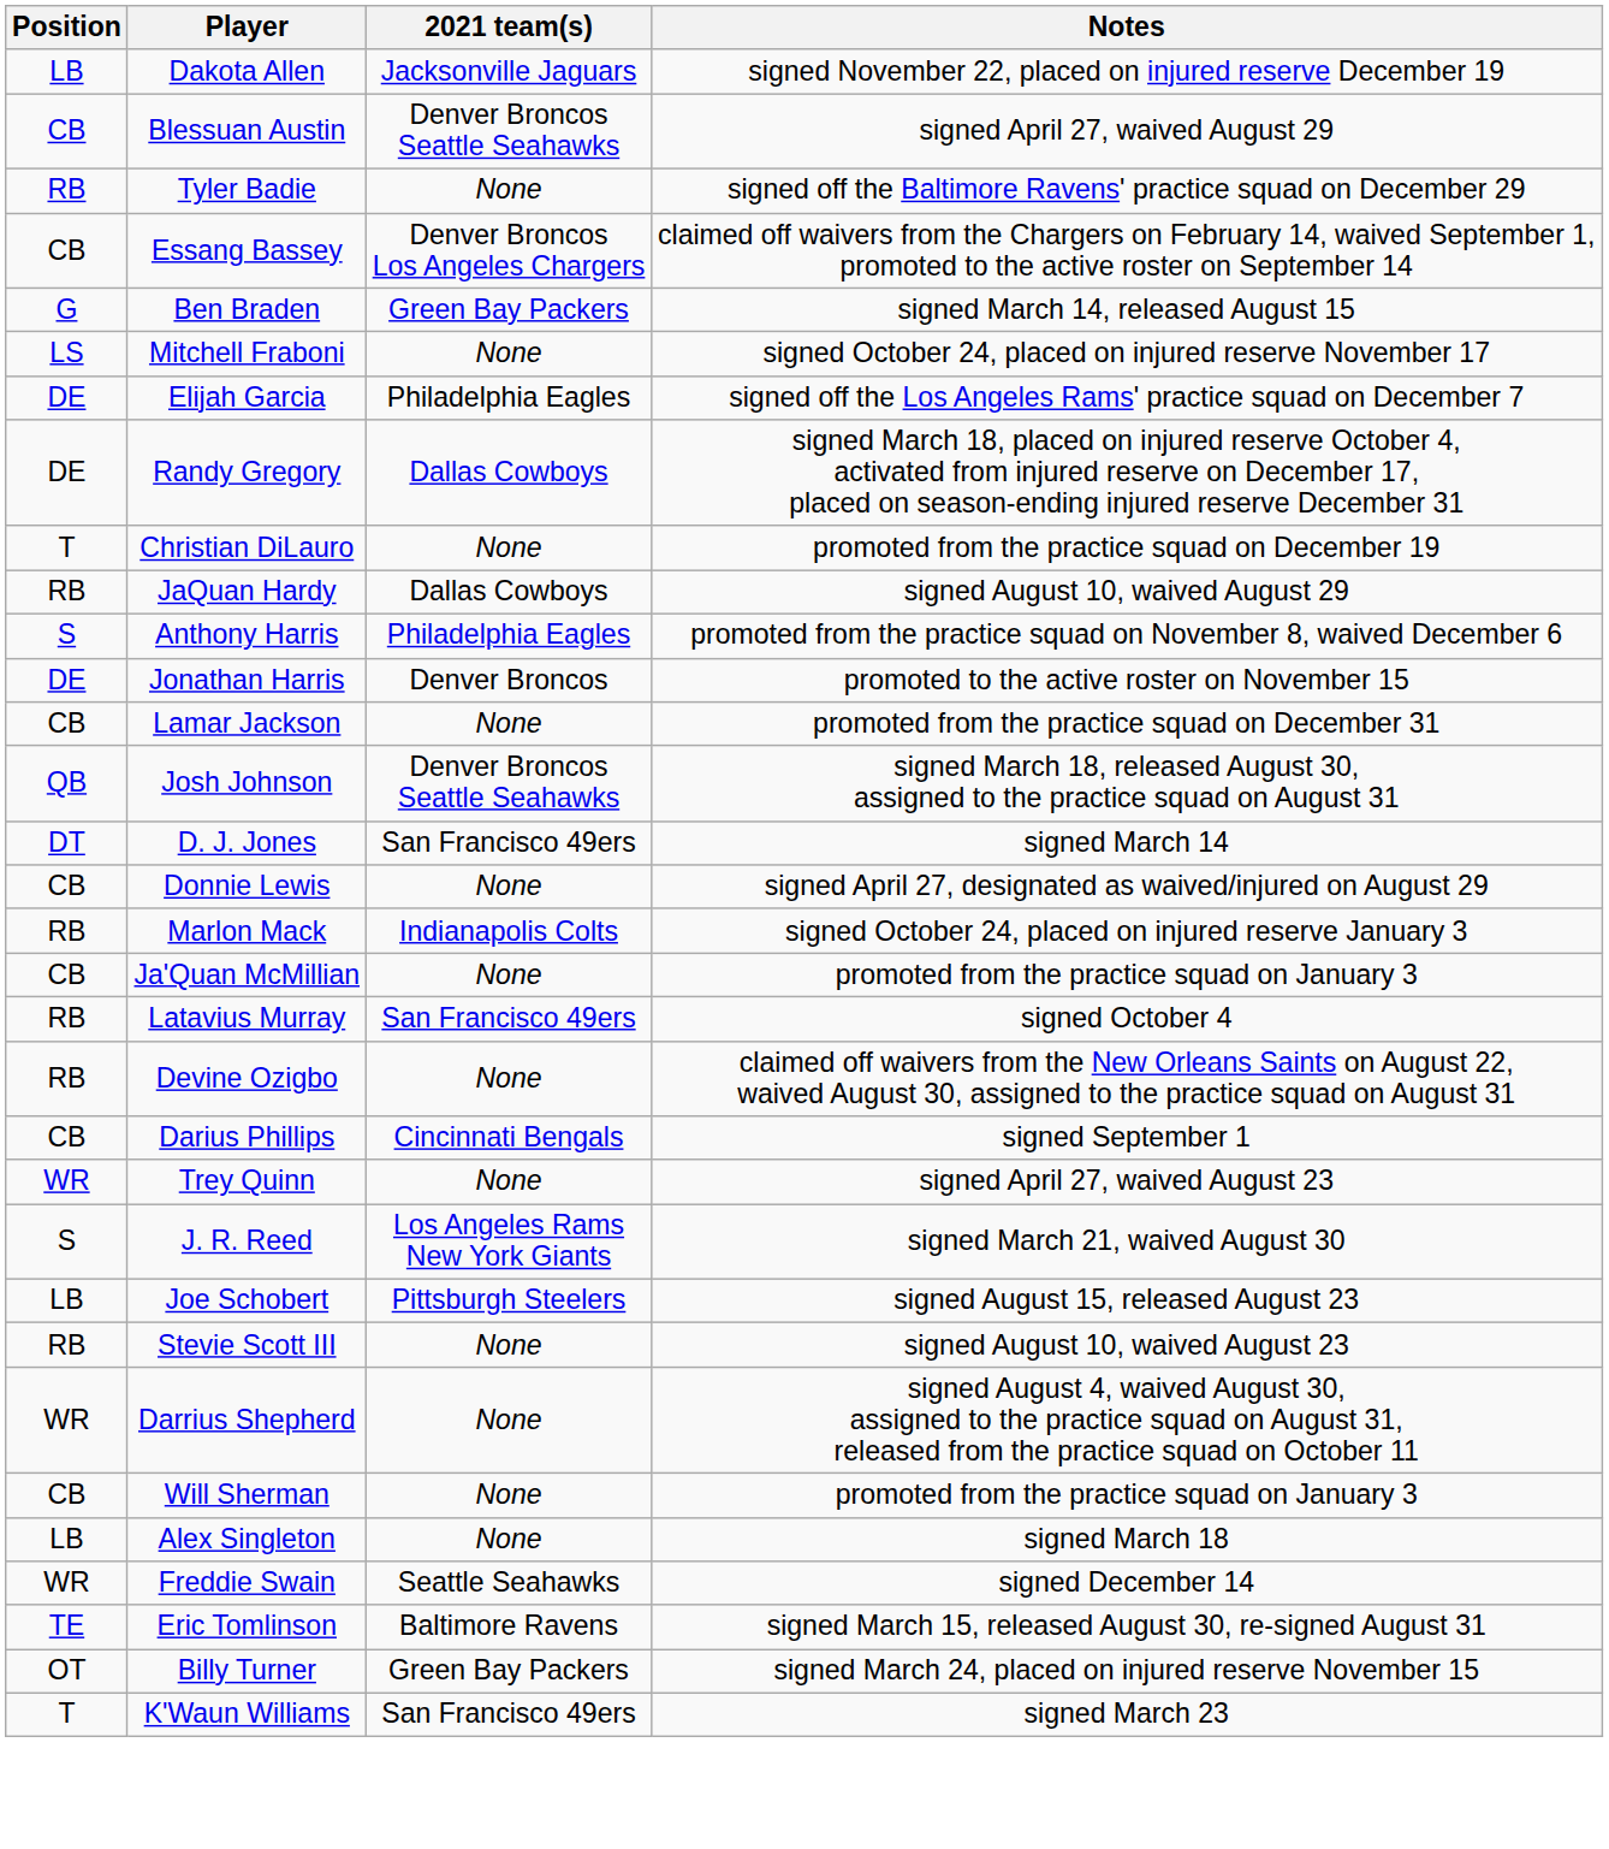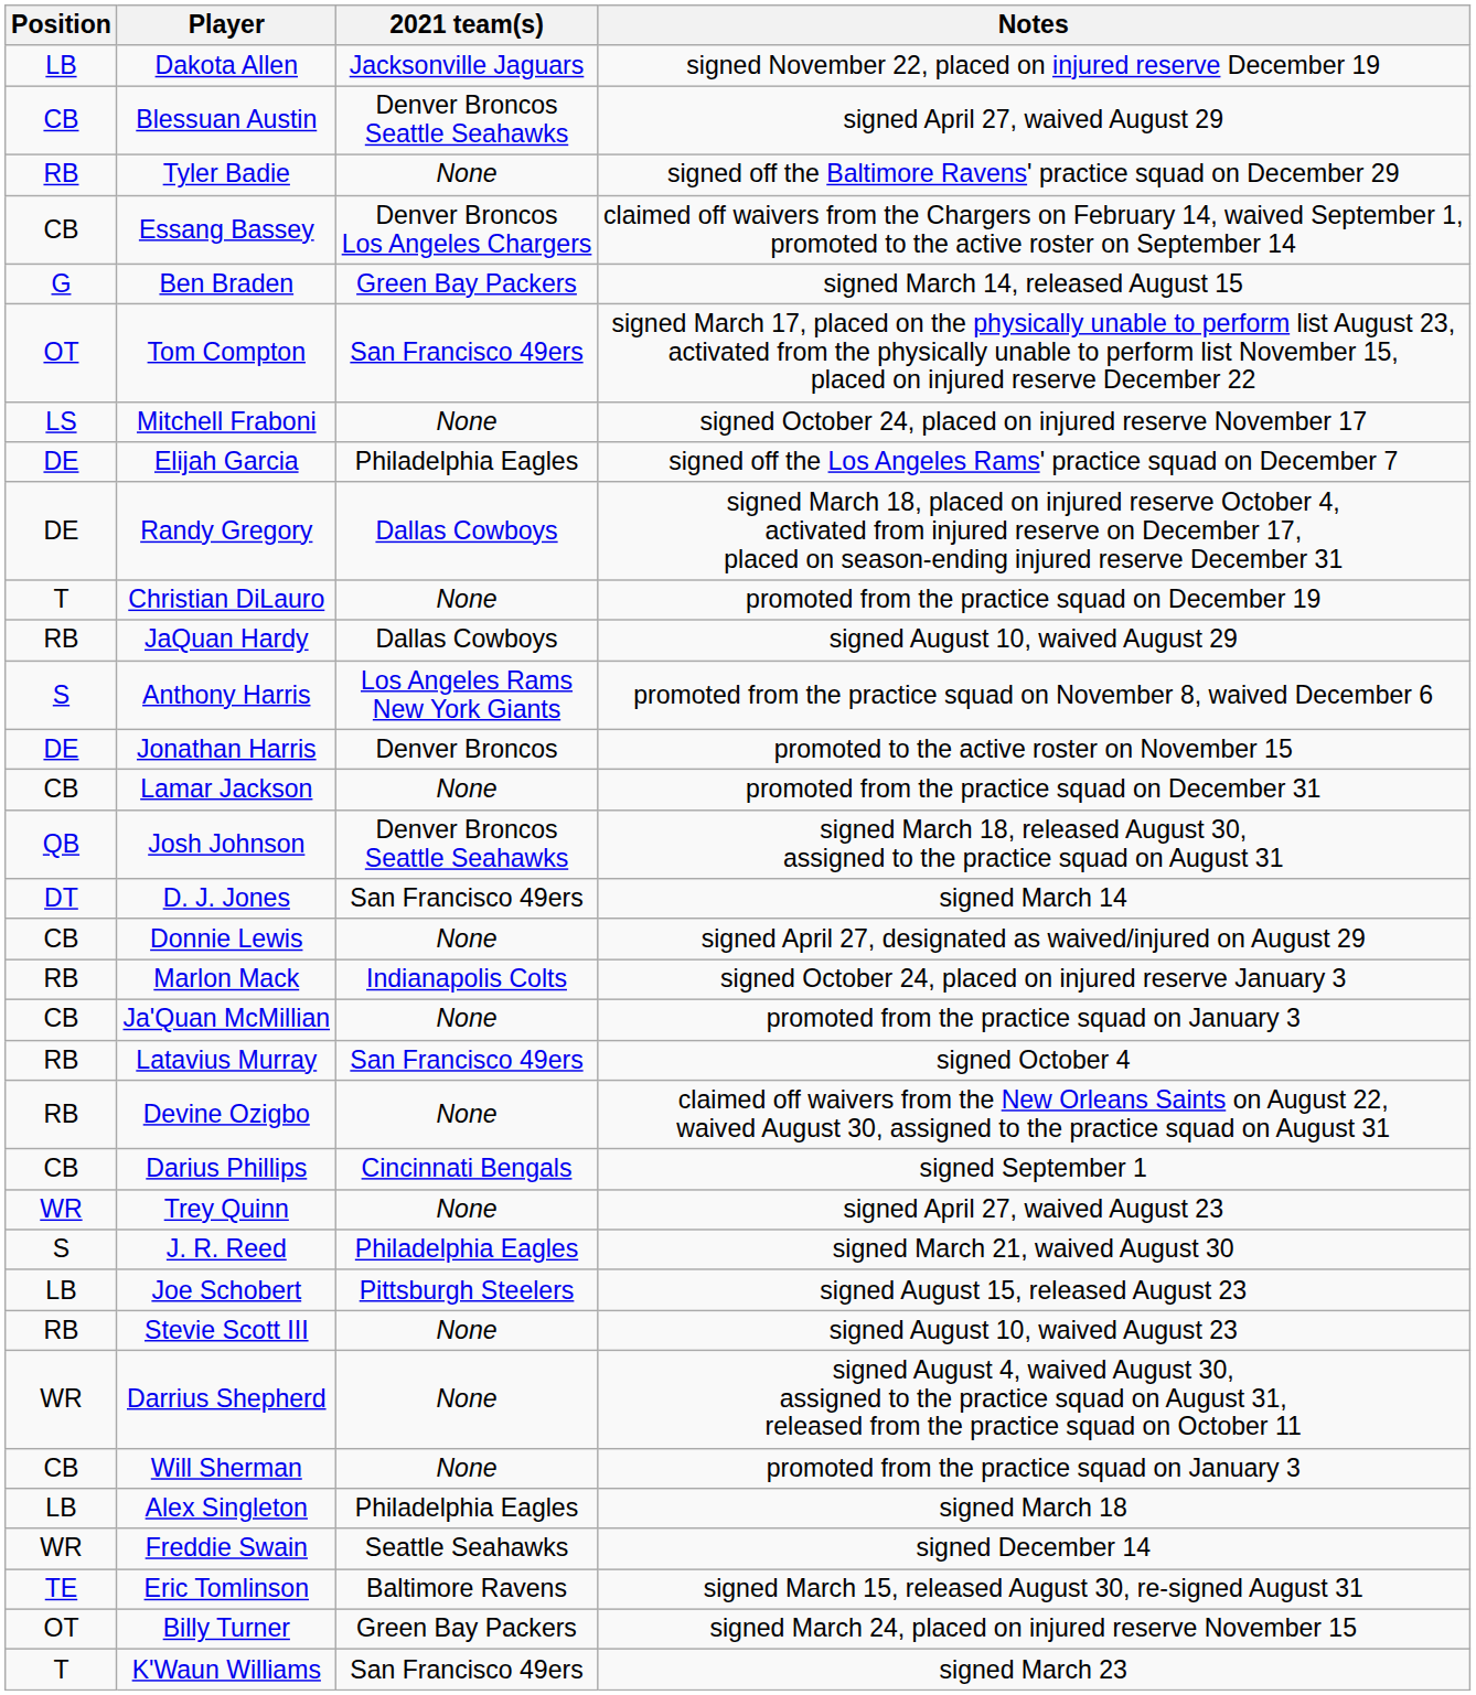+ row: OT | Tom Compton | San Francisco 49ers | signed March 17, placed on the physically unable to perform list August 23, activated from the physically unable to perform list November 15, placed on injured reserve December 22
Anthony Harris | 2021 team(s): Philadelphia Eagles -> Los Angeles Rams New York Giants
J. R. Reed | 2021 team(s): Los Angeles Rams New York Giants -> Philadelphia Eagles
Alex Singleton | 2021 team(s): None -> Philadelphia Eagles
